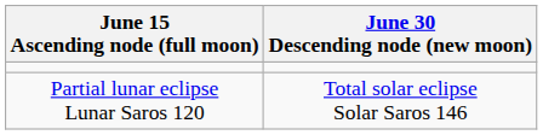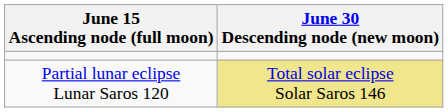row 3 | June 30 Descending node (new moon): no background -> khaki background
